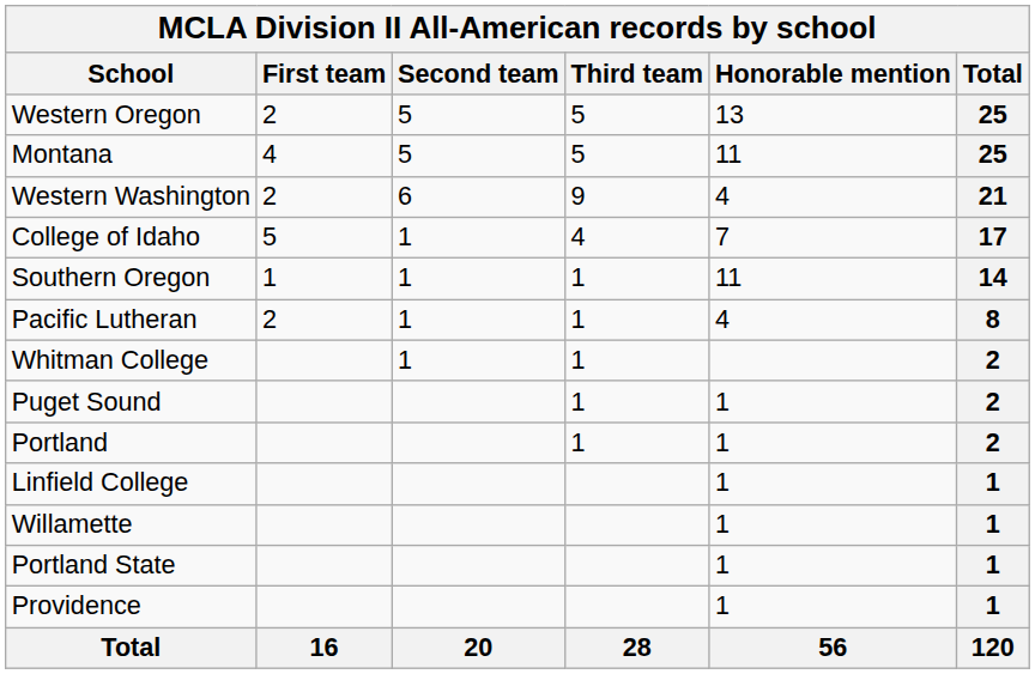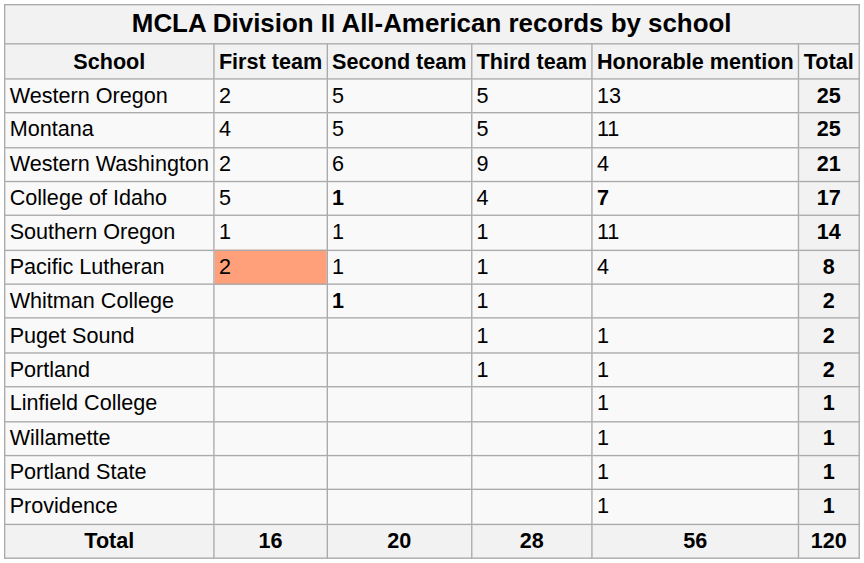College of Idaho | Second team: normal -> bold
College of Idaho | Honorable mention: normal -> bold
Pacific Lutheran | First team: no background -> lightsalmon background
Whitman College | Second team: normal -> bold
